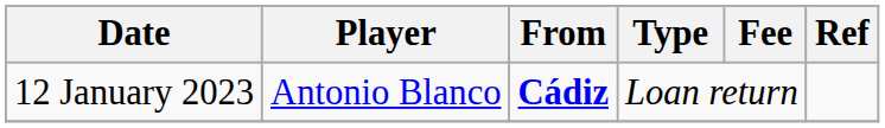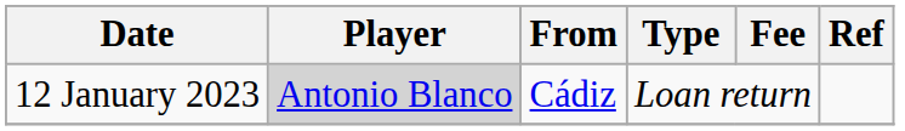12 January 2023 | Player: no background -> lightgrey background
12 January 2023 | From: bold -> normal
